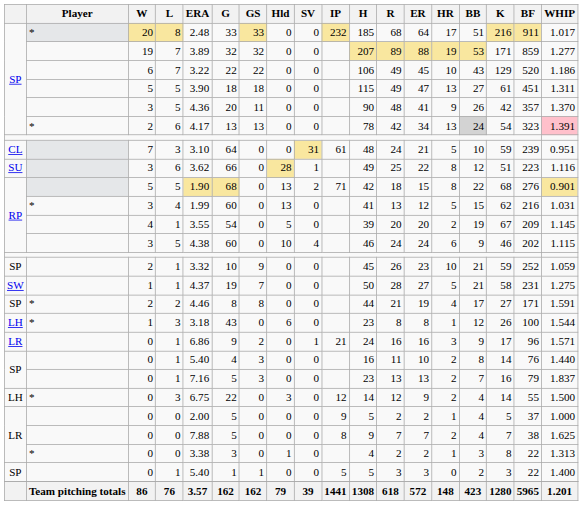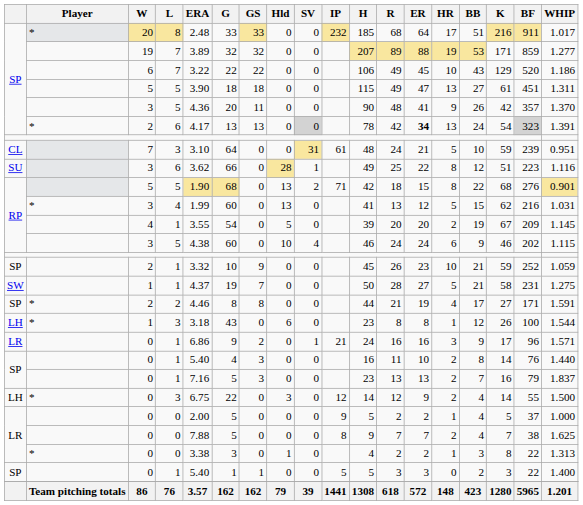2 / 6 | SV: no background -> lightgrey background
2 / 6 | ER: normal -> bold
2 / 6 | BB: lightgrey background -> no background
2 / 6 | BF: no background -> lightgrey background
2 / 6 | WHIP: pink background -> no background
